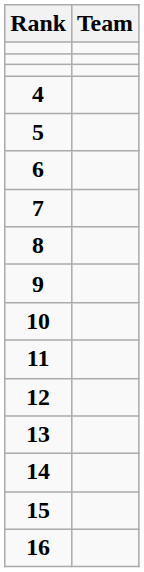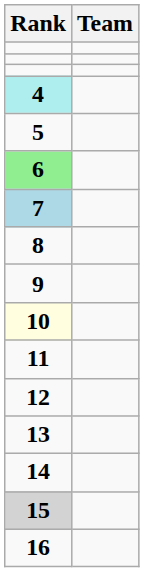row 5 | Rank: no background -> paleturquoise background
row 7 | Rank: no background -> lightgreen background
row 8 | Rank: no background -> lightblue background
row 11 | Rank: no background -> lightyellow background
row 16 | Rank: no background -> lightgrey background
